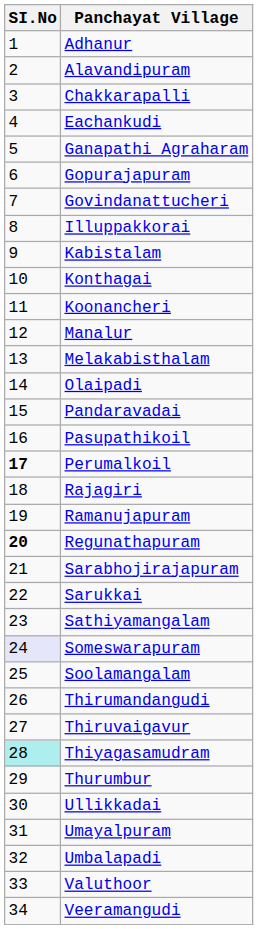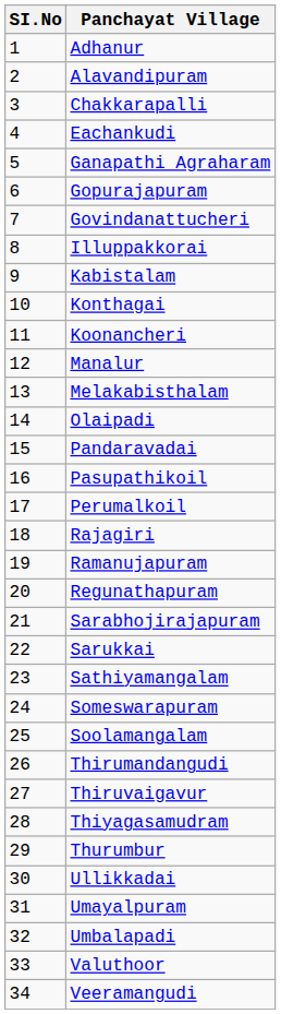Perumalkoil | SI.No: bold -> normal
Regunathapuram | SI.No: bold -> normal
Someswarapuram | SI.No: lavender background -> no background
Thiyagasamudram | SI.No: paleturquoise background -> no background
